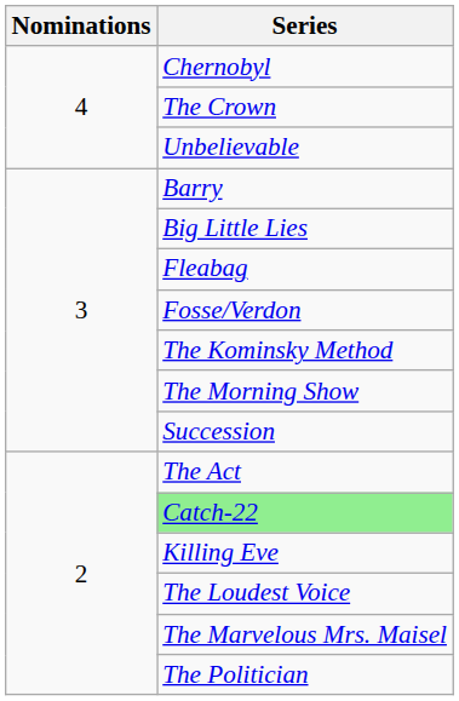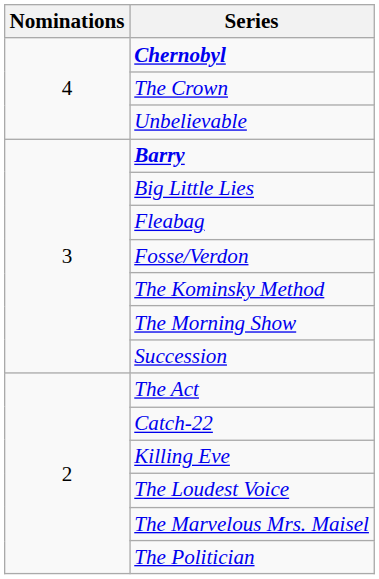Chernobyl | Series: normal -> bold
Barry | Series: normal -> bold
Catch-22 | Series: lightgreen background -> no background
